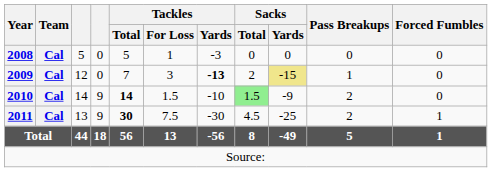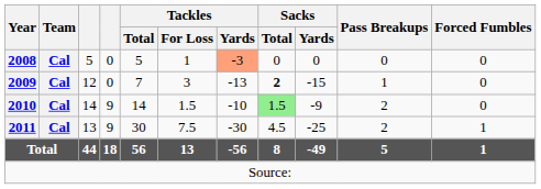2008 | Tackles / Yards: no background -> lightsalmon background
2009 | Tackles / Yards: bold -> normal
2009 | Sacks / Total: normal -> bold
2009 | Sacks / Yards: khaki background -> no background
2010 | Tackles / Total: bold -> normal
2011 | Tackles / Total: bold -> normal
